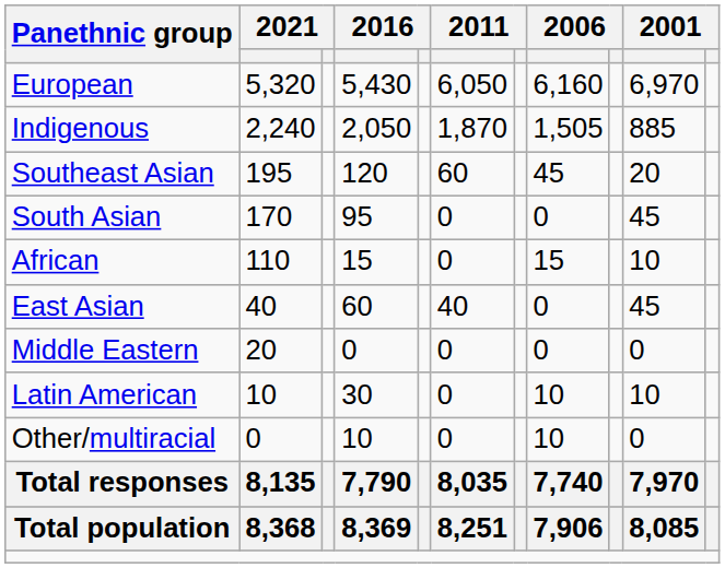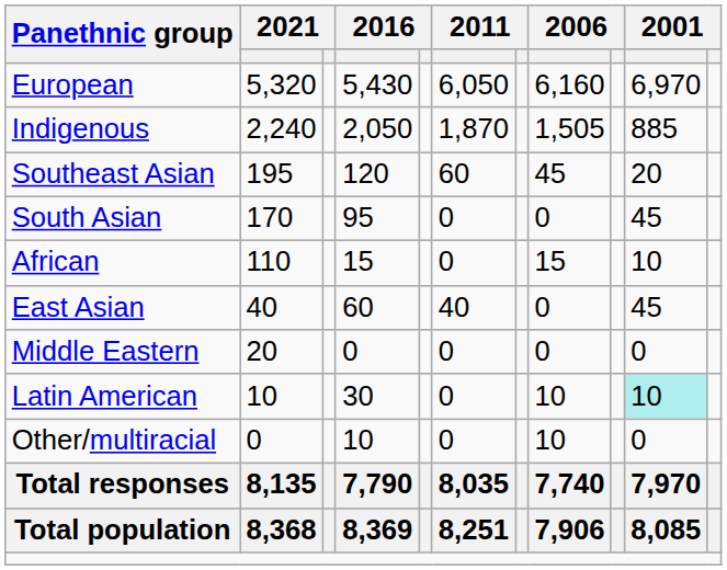Latin American | column 10: no background -> paleturquoise background
